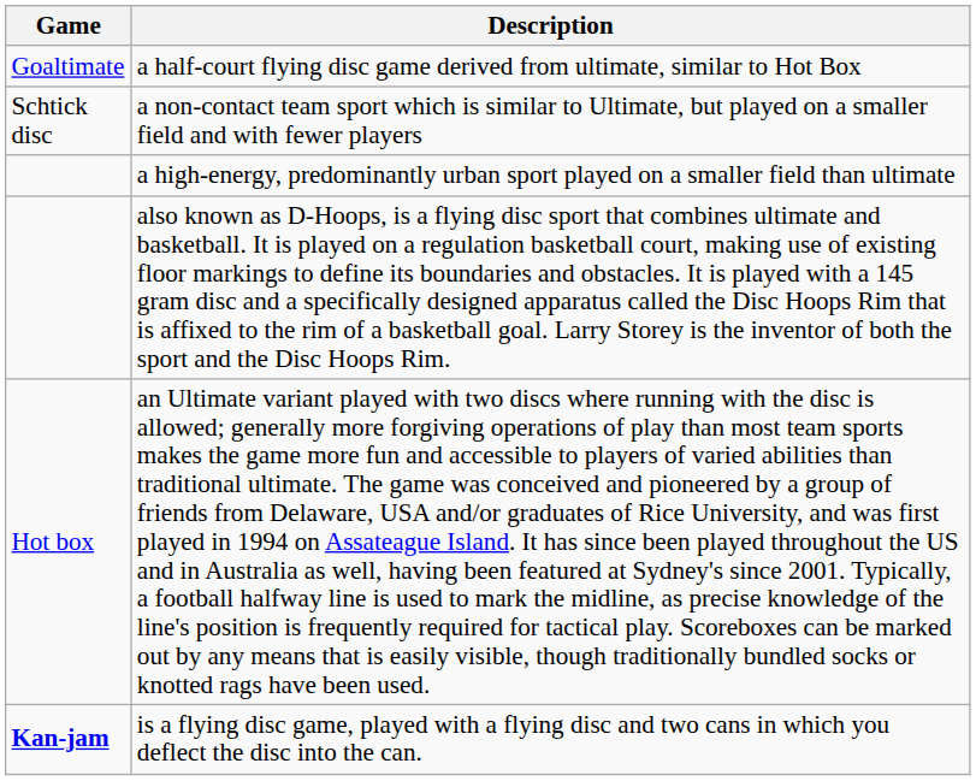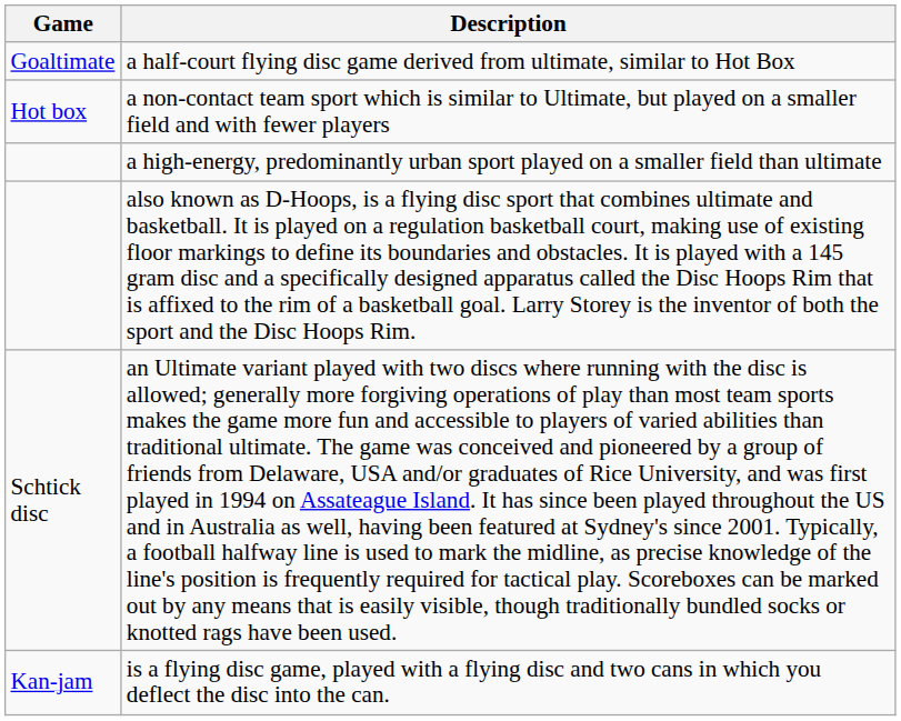row 3 | Game: Schtick disc -> Hot box
row 6 | Game: Hot box -> Schtick disc
row 7 | Game: bold -> normal
